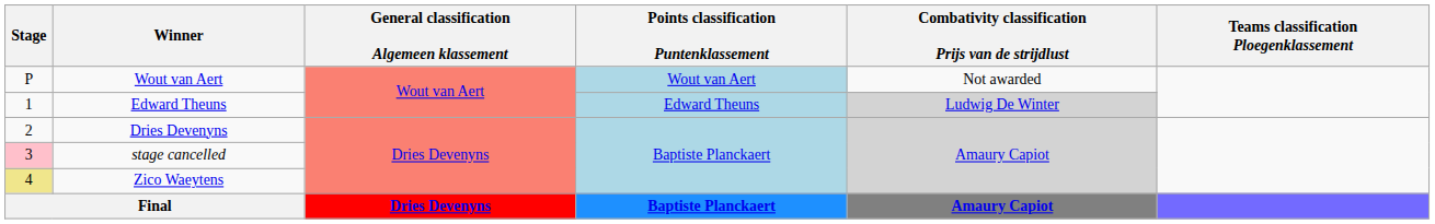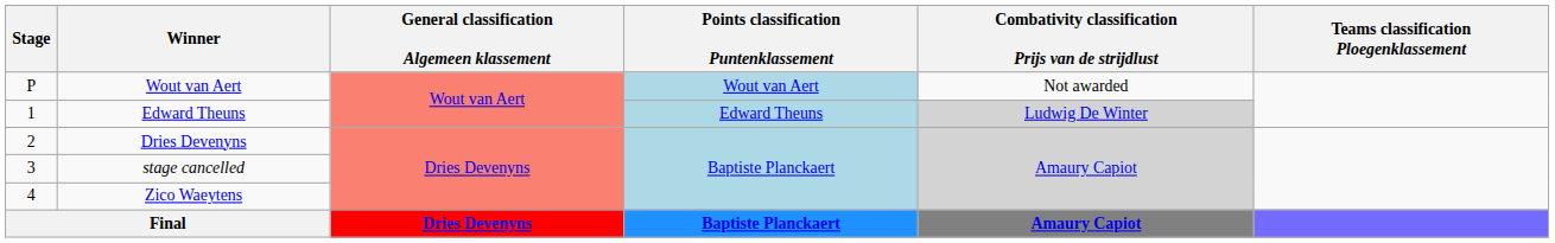stage cancelled | Stage: pink background -> no background
Zico Waeytens | Stage: khaki background -> no background
